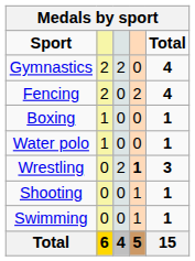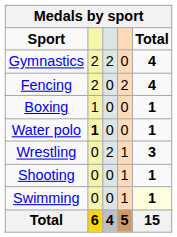Water polo | column 2: normal -> bold
Wrestling | column 4: bold -> normal
Swimming | Total: no background -> lightyellow background
